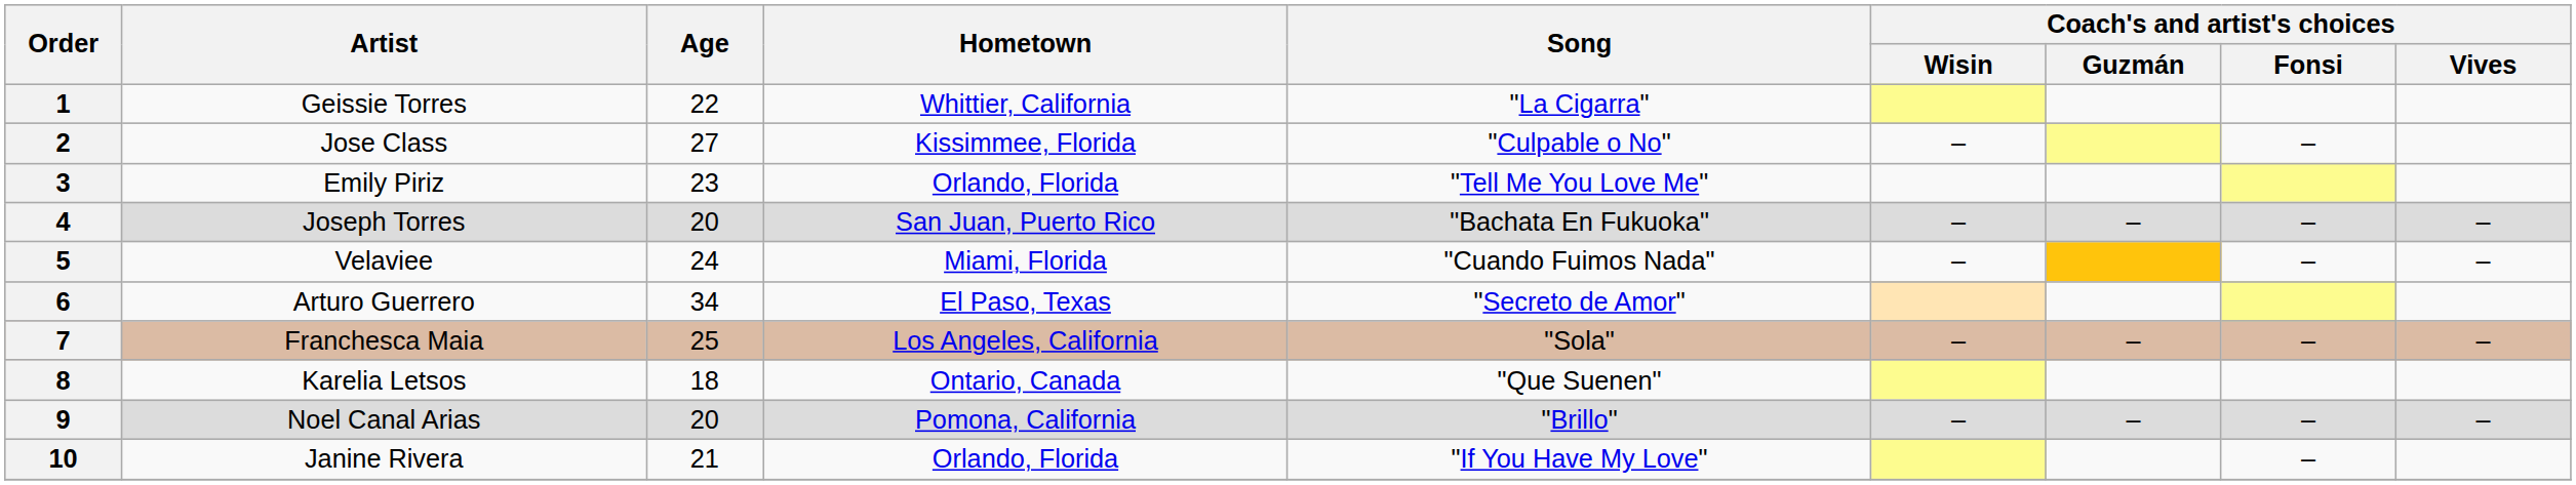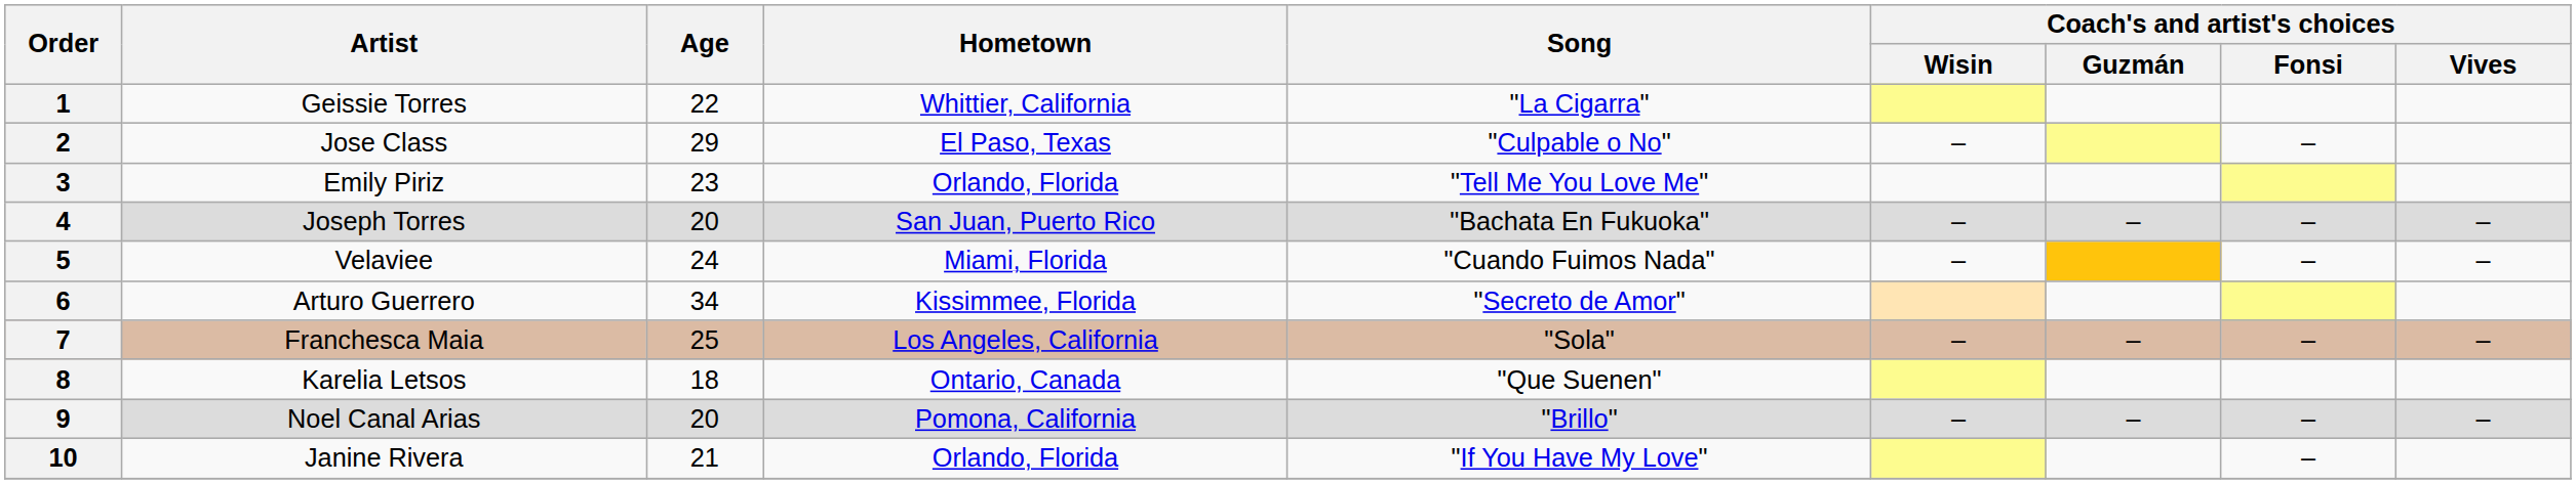2 | Age: 27 -> 29
2 | Hometown: Kissimmee, Florida -> El Paso, Texas
6 | Hometown: El Paso, Texas -> Kissimmee, Florida
